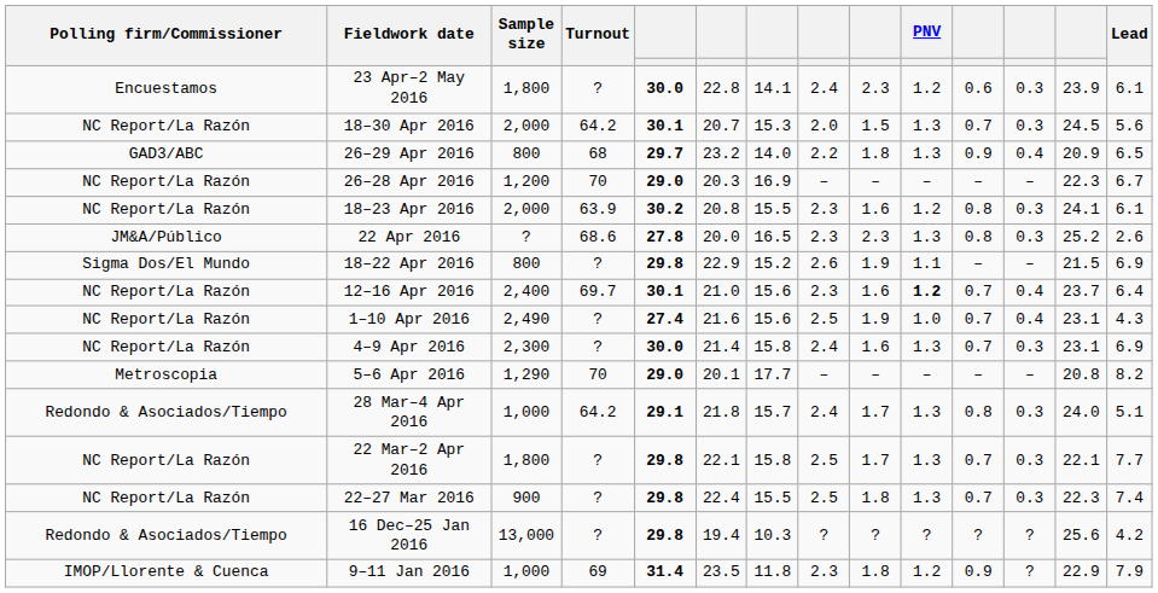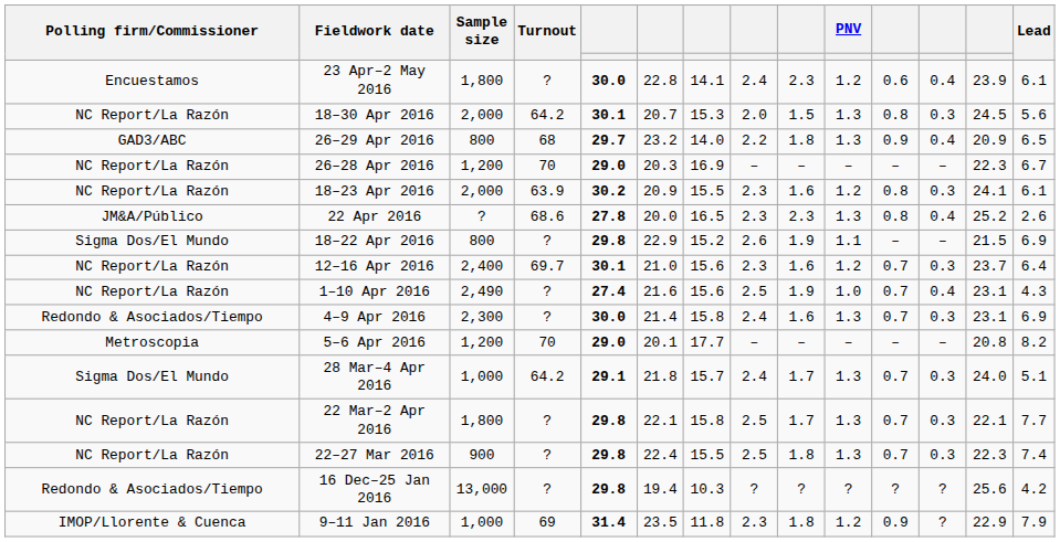23 Apr–2 May 2016 | column 12: 0.3 -> 0.4
18–30 Apr 2016 | column 11: 0.7 -> 0.8
18–23 Apr 2016 | column 6: 20.8 -> 20.9
22 Apr 2016 | column 12: 0.3 -> 0.4
12–16 Apr 2016 | PNV: bold -> normal
12–16 Apr 2016 | column 12: 0.4 -> 0.3
4–9 Apr 2016 | Polling firm/Commissioner: NC Report/La Razón -> Redondo & Asociados/Tiempo
5–6 Apr 2016 | Sample size: 1,290 -> 1,200
28 Mar–4 Apr 2016 | Polling firm/Commissioner: Redondo & Asociados/Tiempo -> Sigma Dos/El Mundo
28 Mar–4 Apr 2016 | column 11: 0.8 -> 0.7
